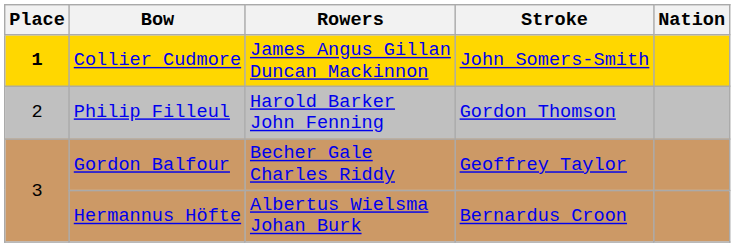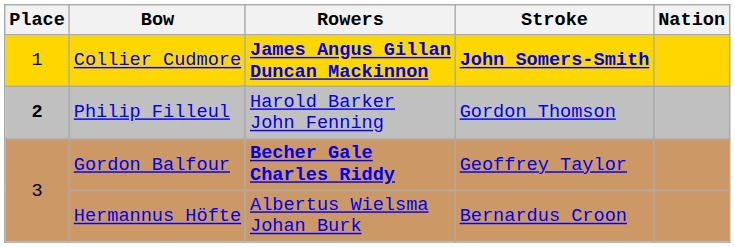Collier Cudmore | Place: bold -> normal
Collier Cudmore | Rowers: normal -> bold
Collier Cudmore | Stroke: normal -> bold
Philip Filleul | Place: normal -> bold
Gordon Balfour | Rowers: normal -> bold
